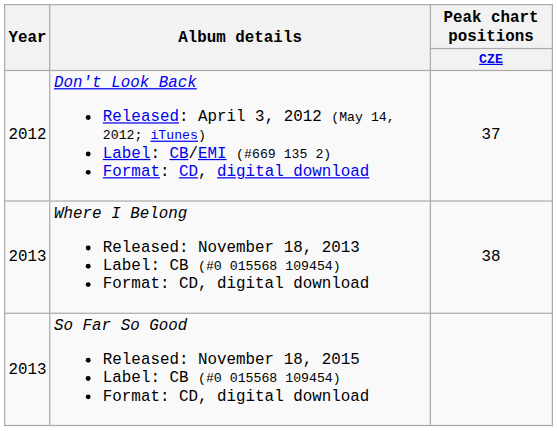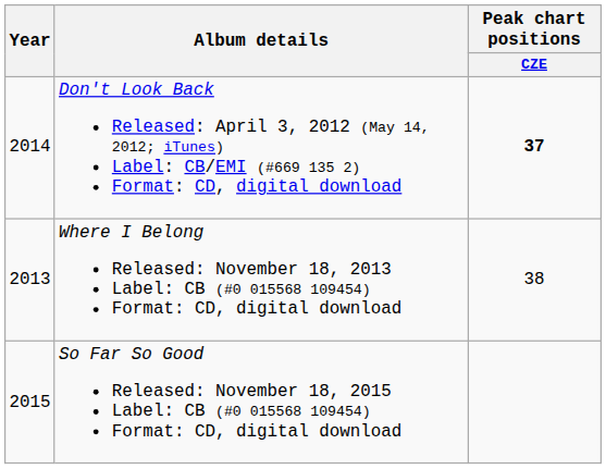row 3 | Year: 2012 -> 2014
row 3 | Peak chart positions / CZE: normal -> bold
row 5 | Year: 2013 -> 2015
